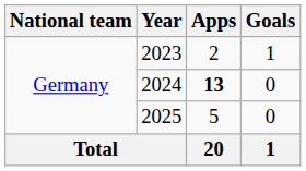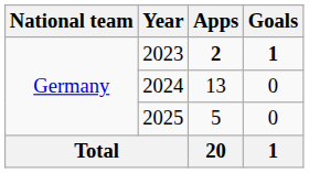2023 | Apps: normal -> bold
2023 | Goals: normal -> bold
2024 | Apps: bold -> normal
